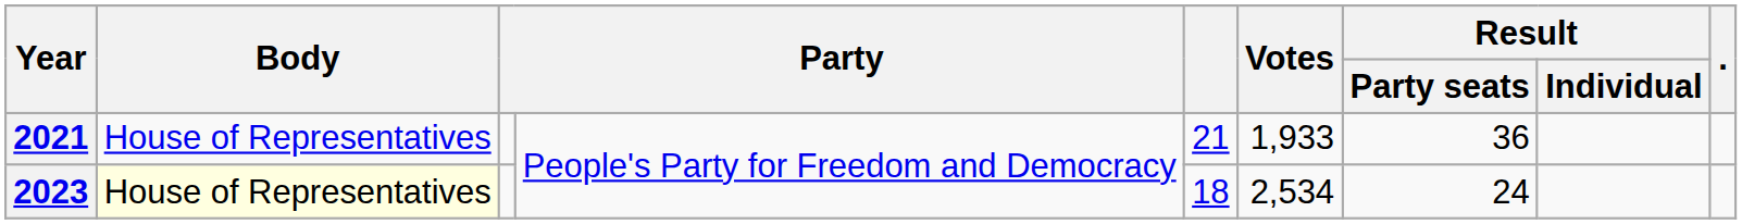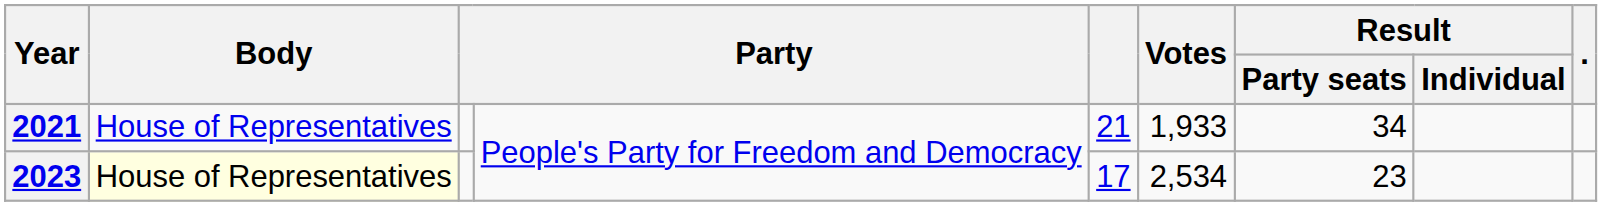2021 | Result / Party seats: 36 -> 34
2023 | column 5: 18 -> 17
2023 | Result / Party seats: 24 -> 23
